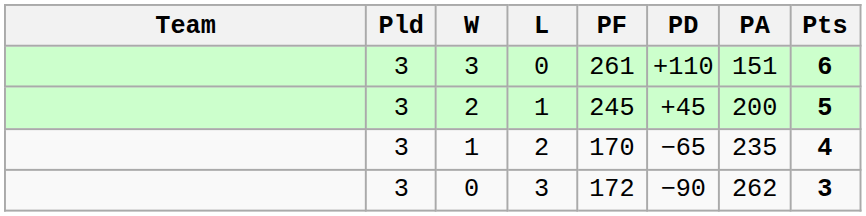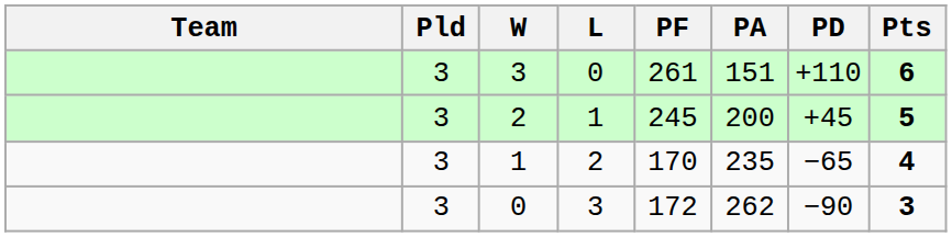columns swapped: PA <-> PD
